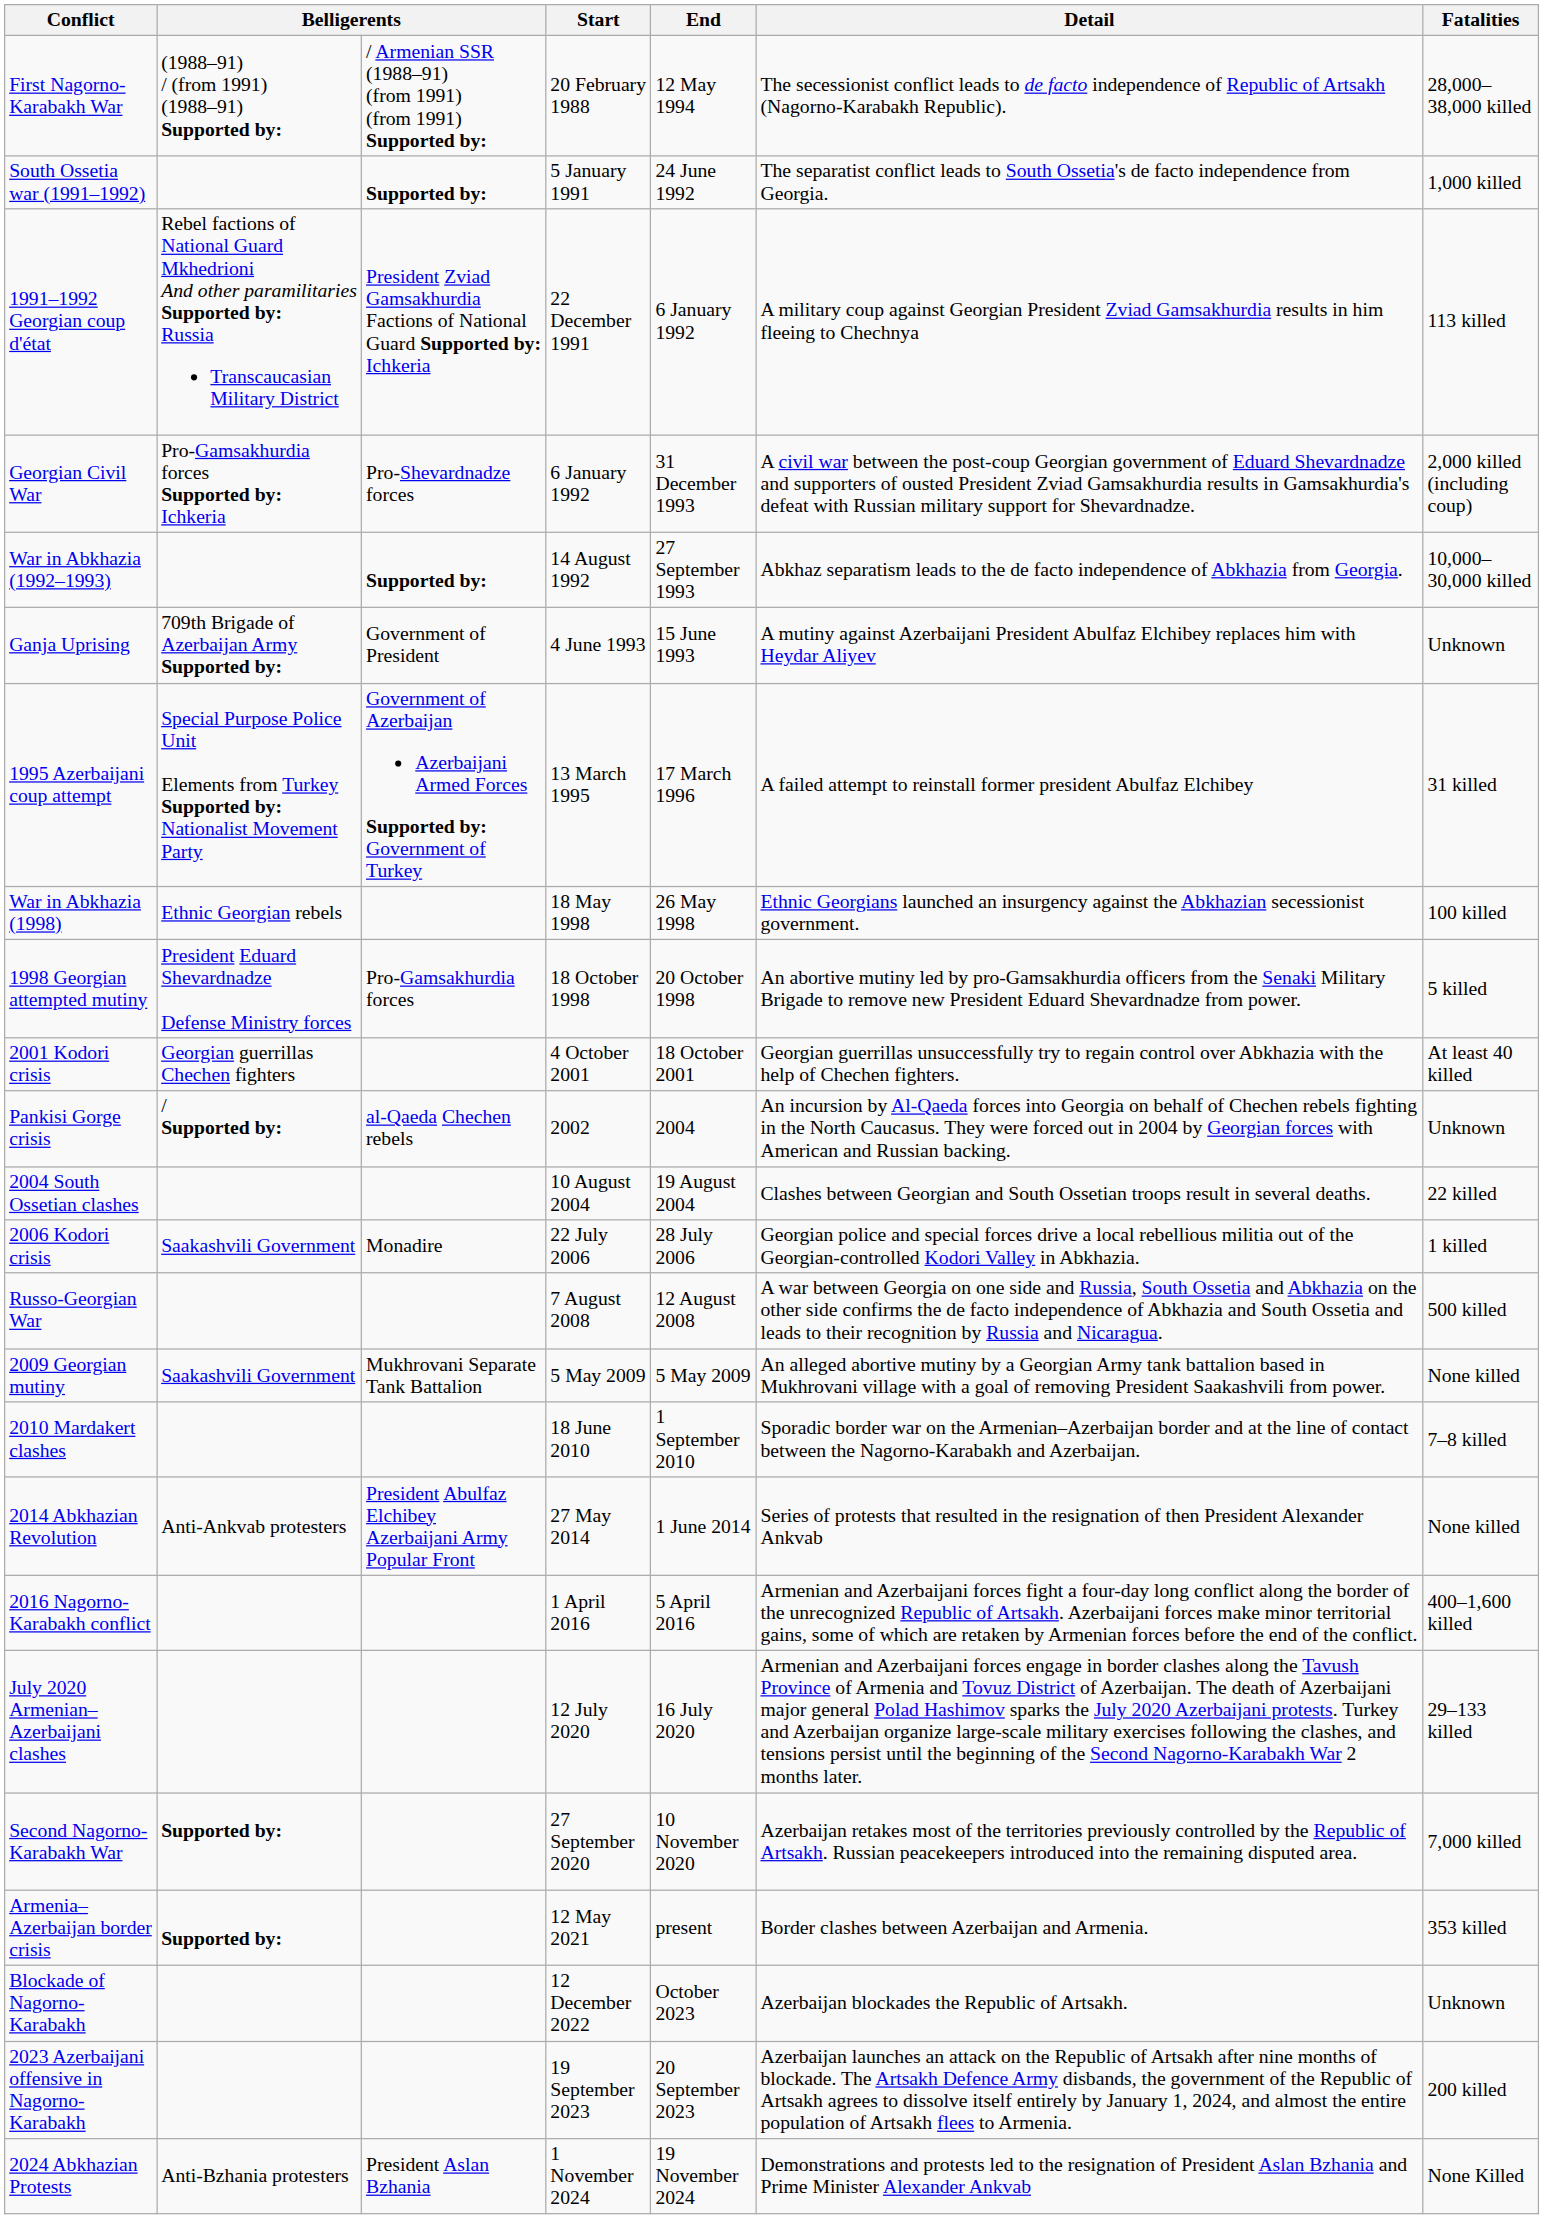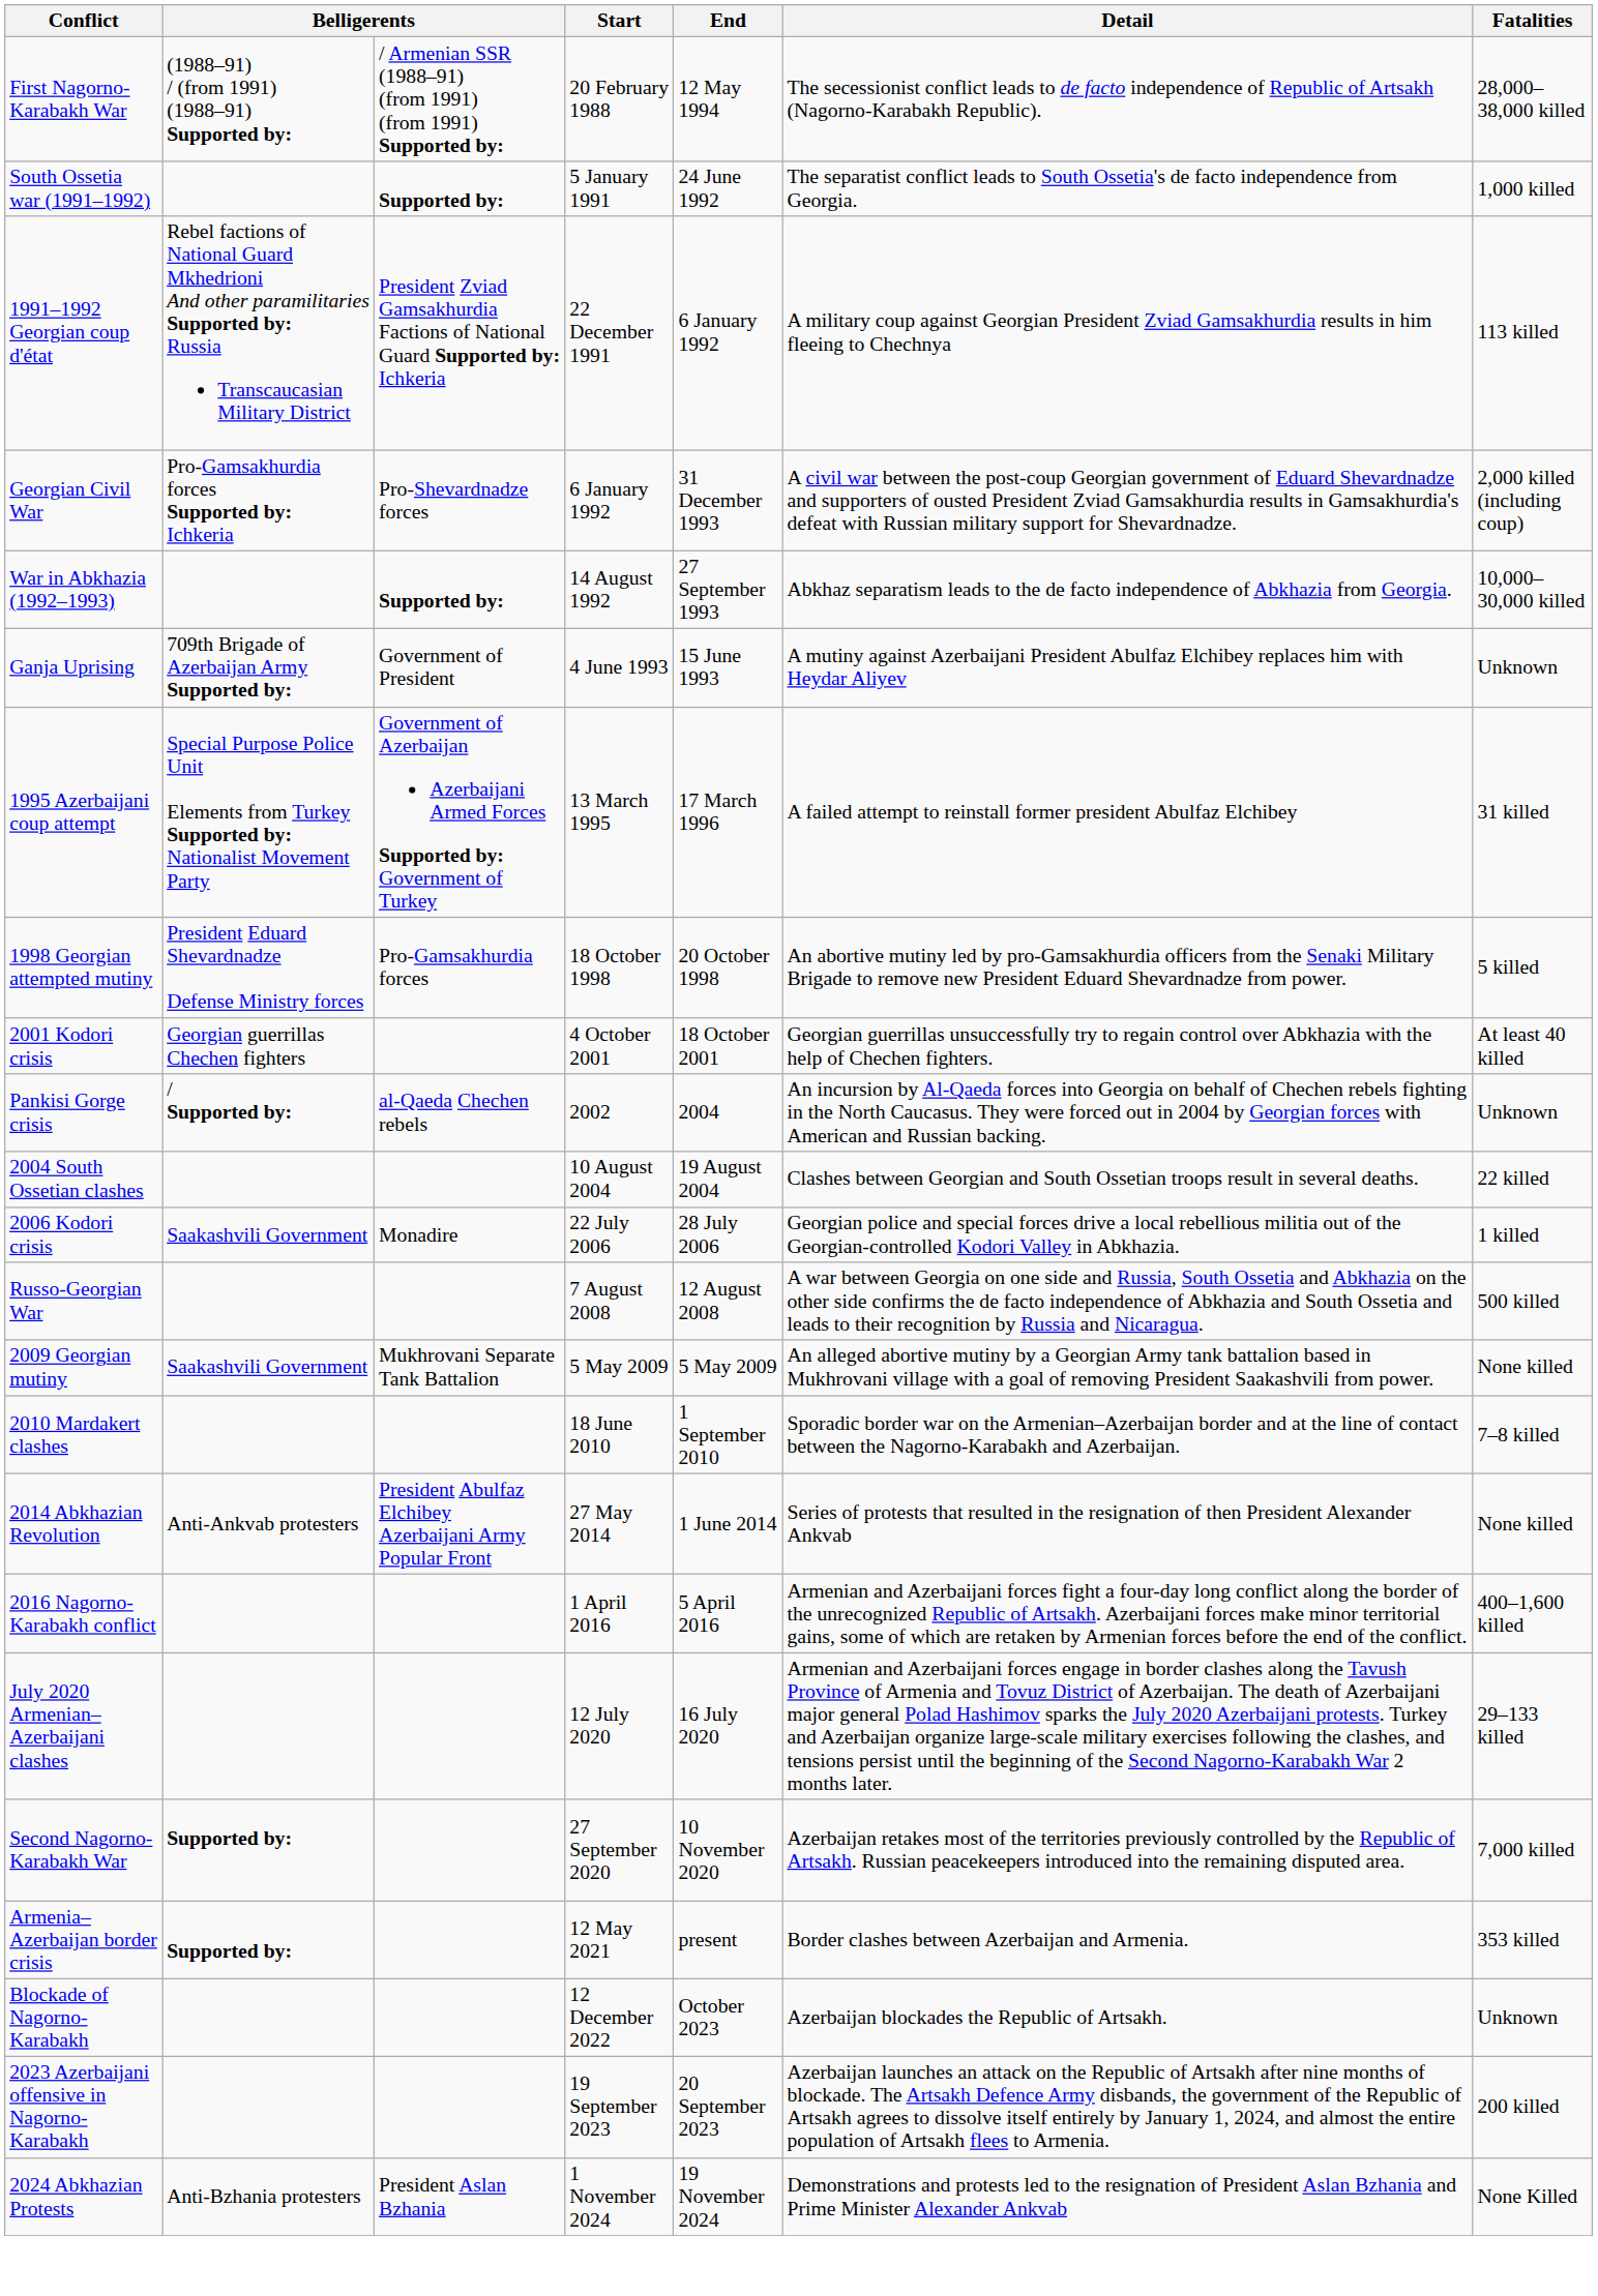- row: War in Abkhazia (1998) | Ethnic Georgian rebels | 18 May 1998 | 26 May 1998 | Ethnic Georgians launched an insurgency against the Abkhazian secessionist government. | 100 killed
